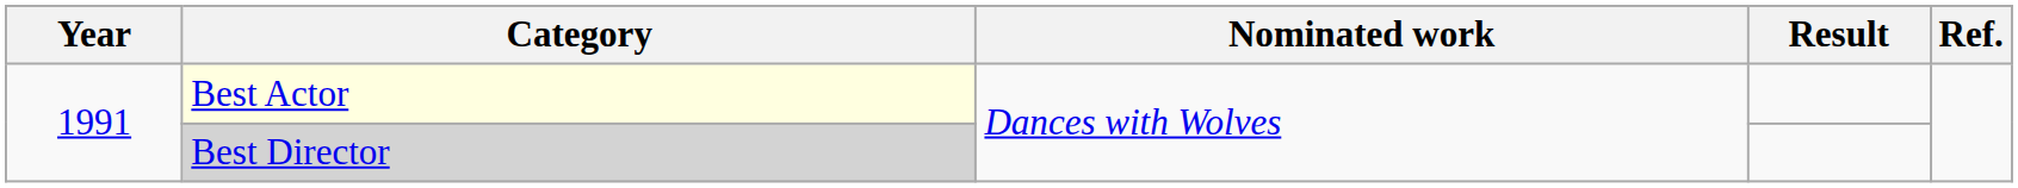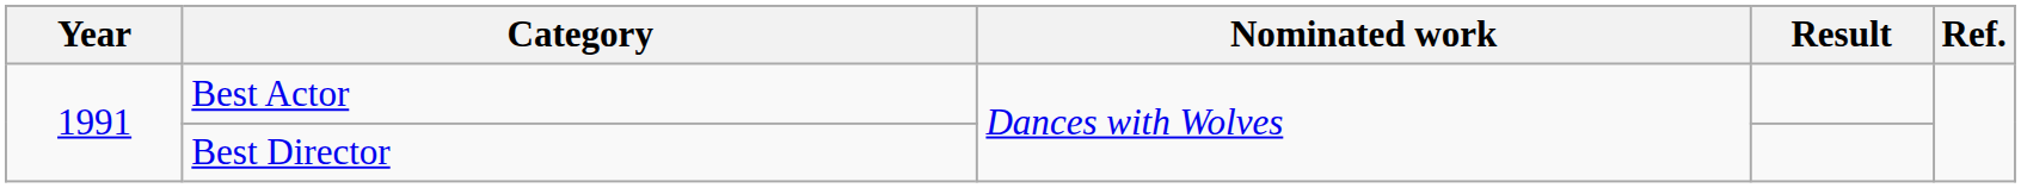Best Actor | Category: lightyellow background -> no background
Best Director | Category: lightgrey background -> no background
